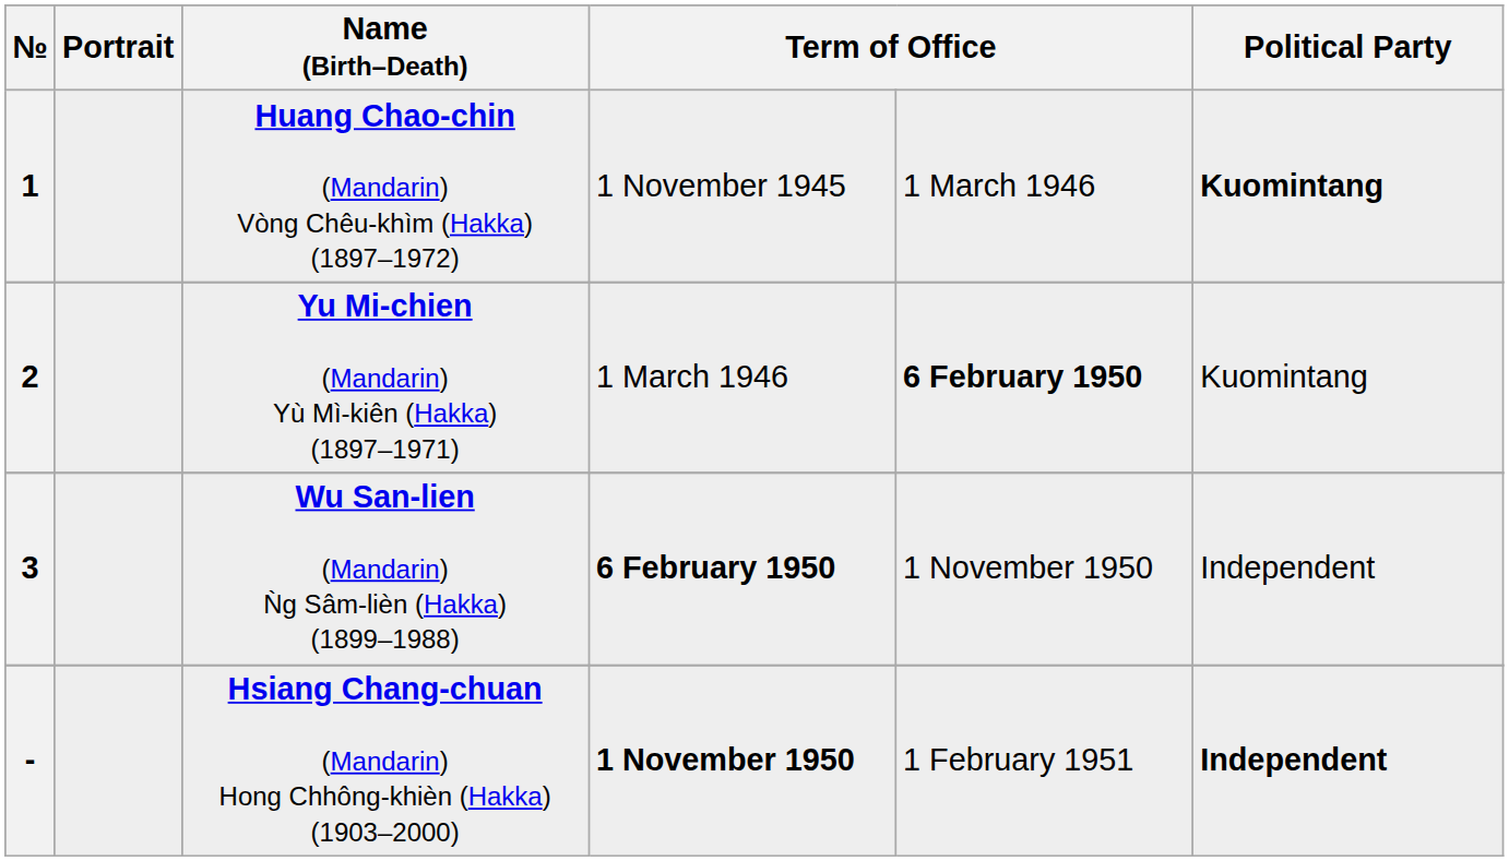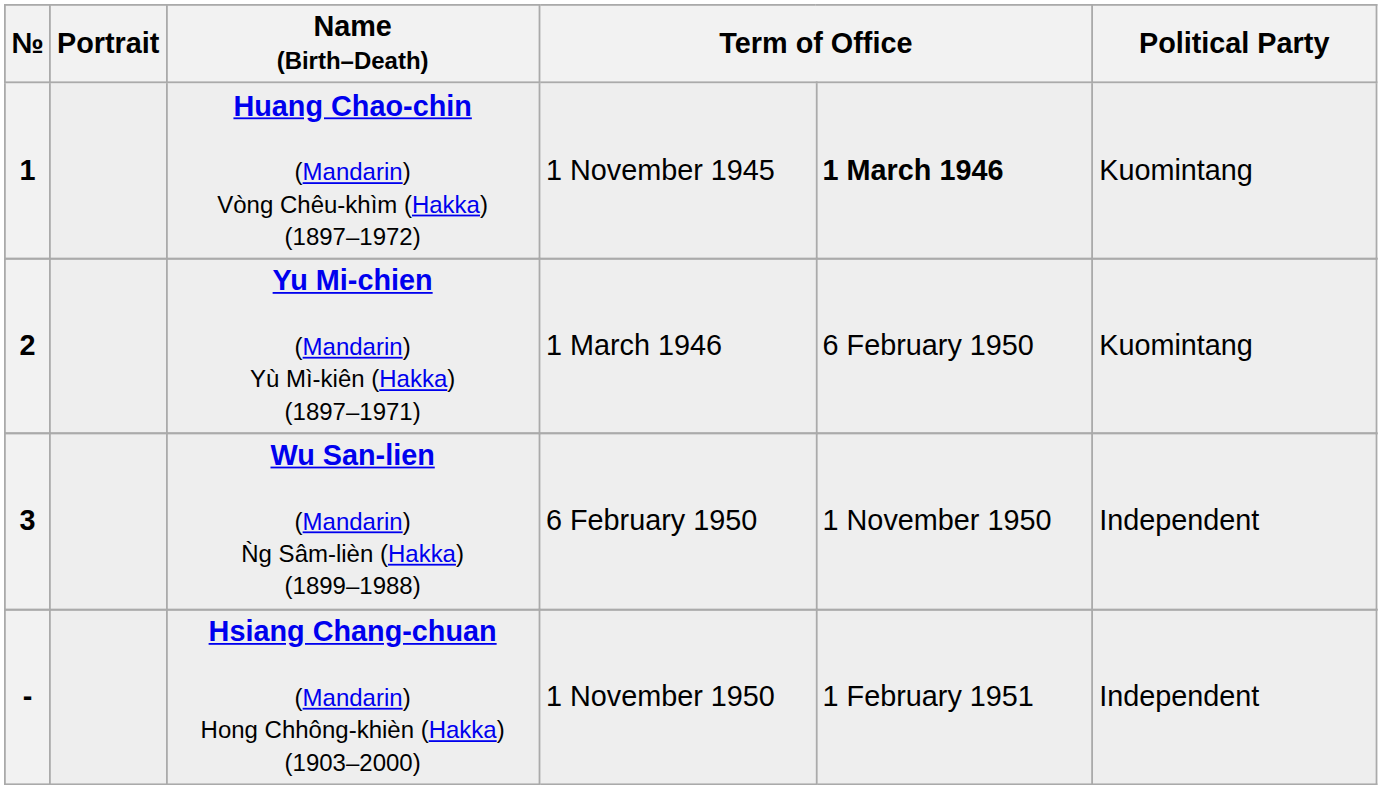1 | column 5: normal -> bold
1 | Political Party: bold -> normal
2 | column 5: bold -> normal
3 | column 4: bold -> normal
- | column 4: bold -> normal
- | Political Party: bold -> normal
